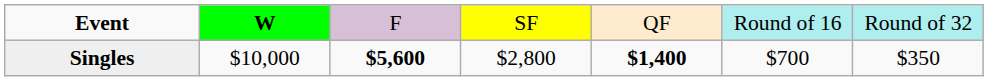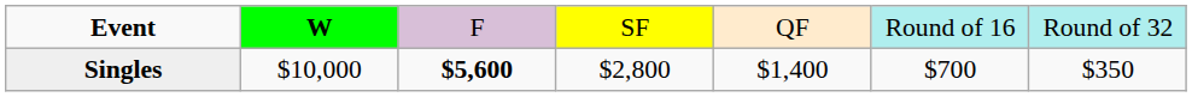Singles | column 5: bold -> normal
